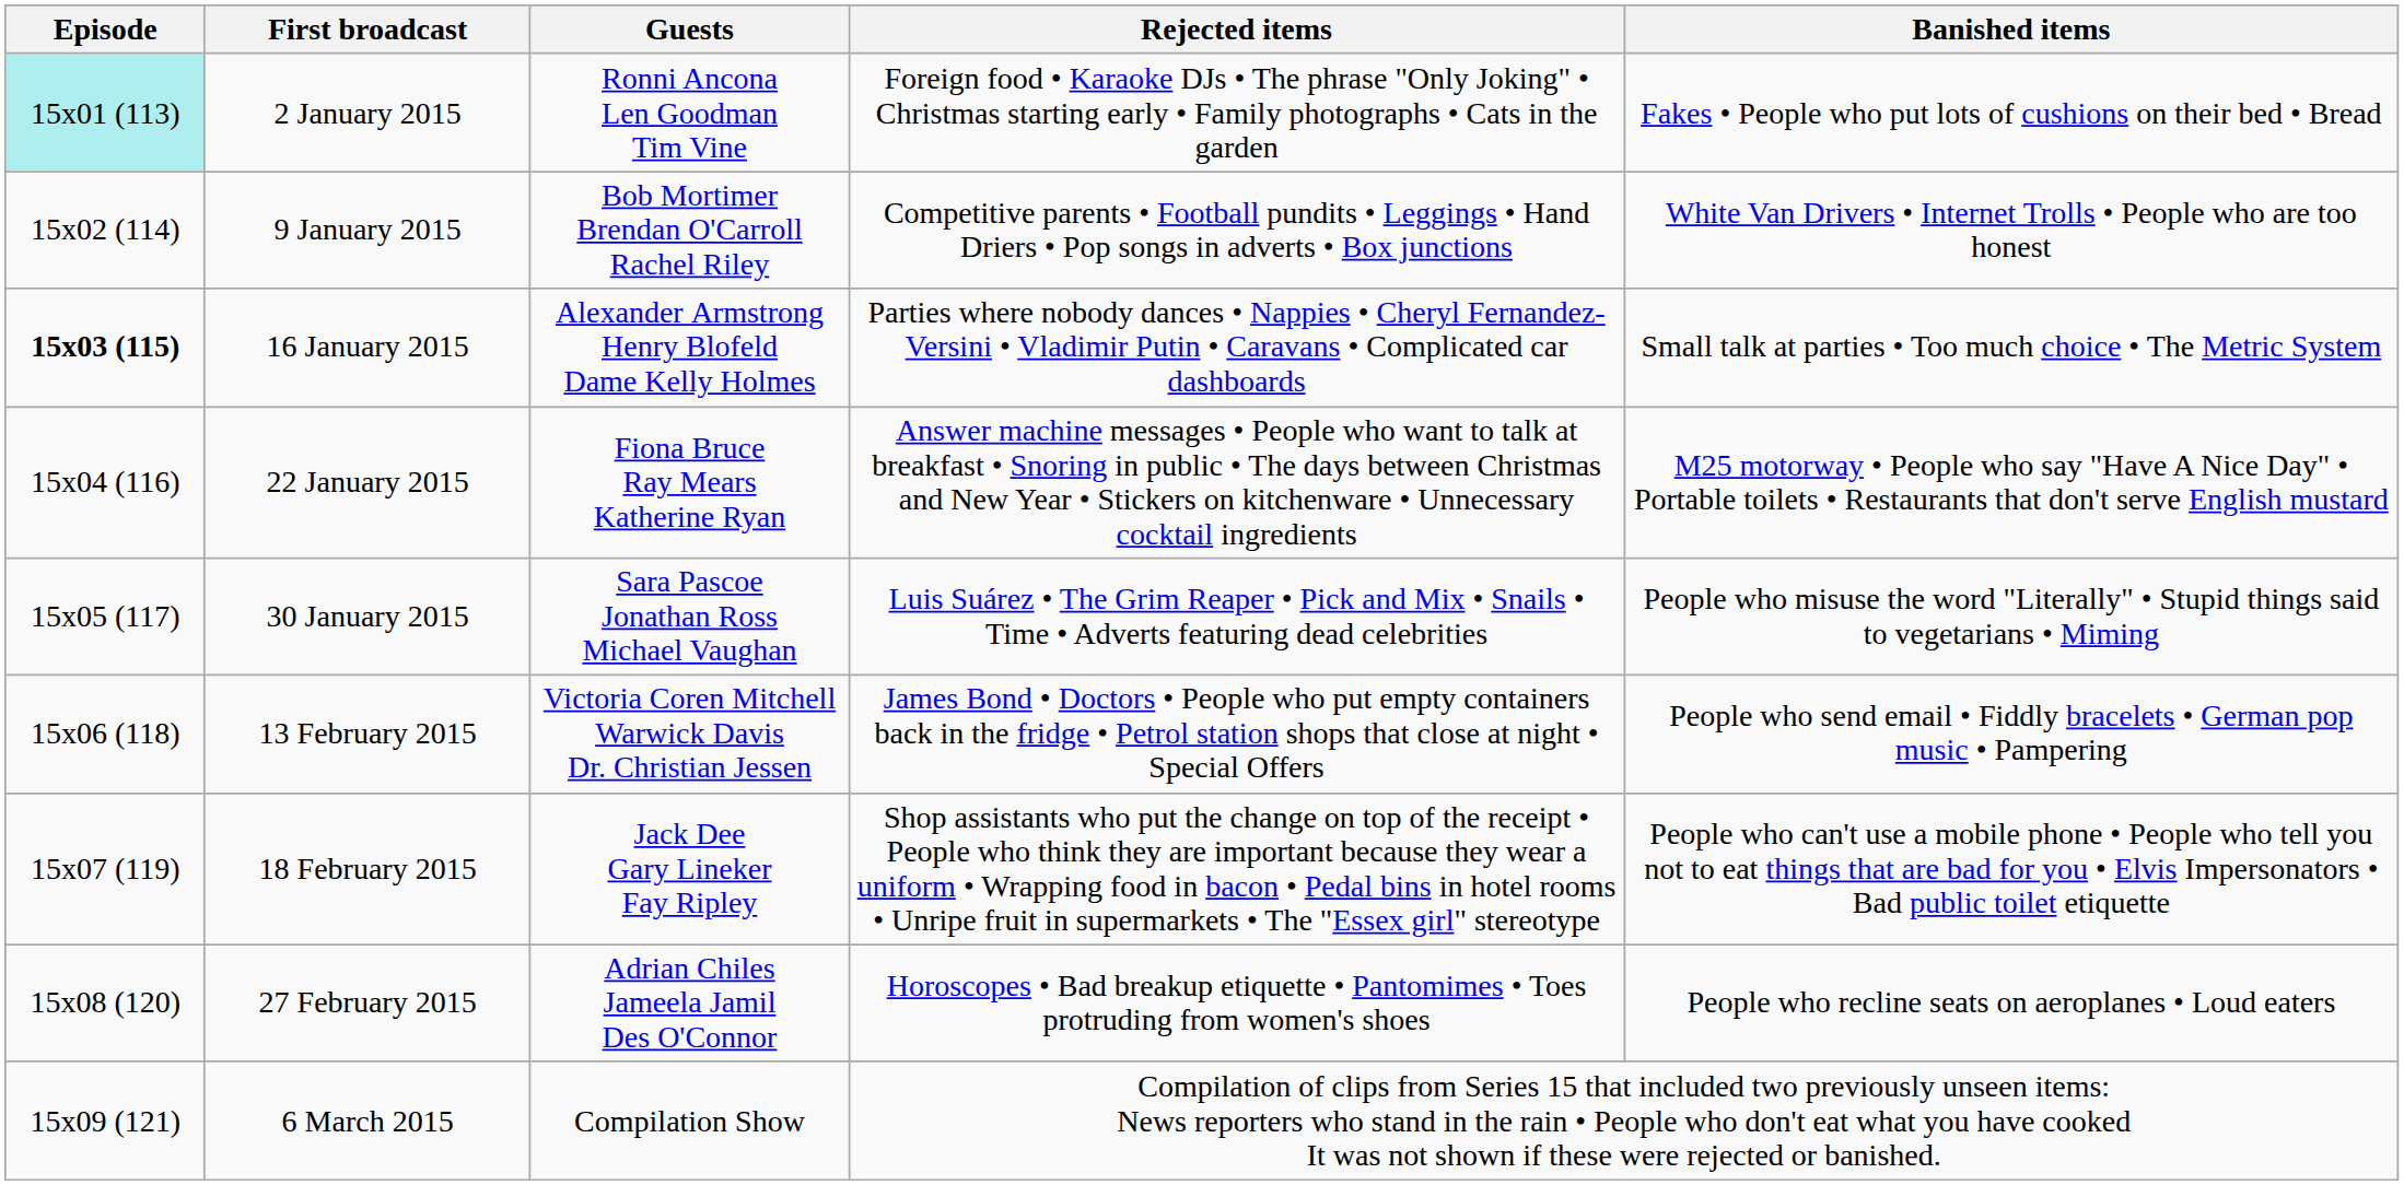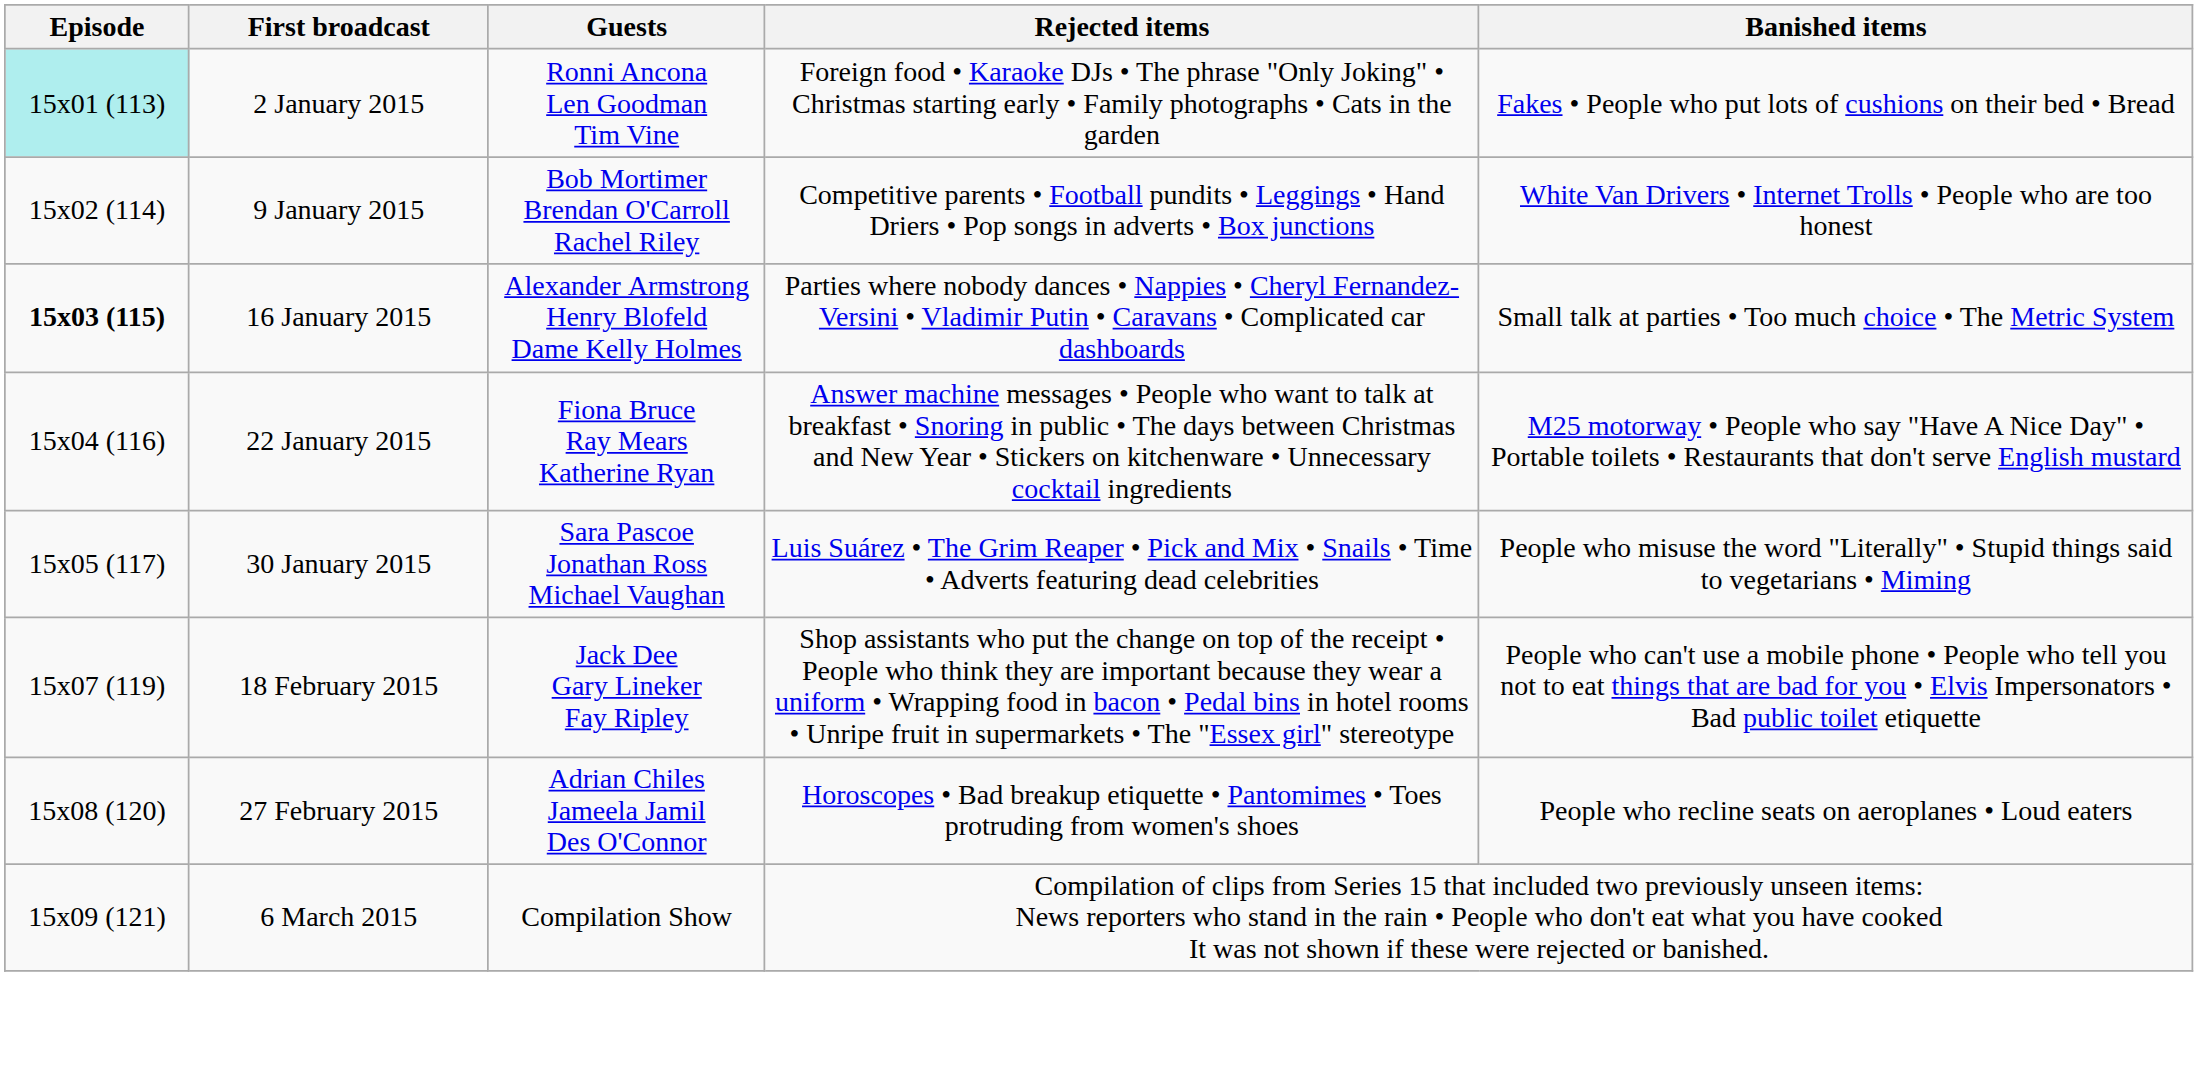- row: 15x06 (118) | 13 February 2015 | Victoria Coren Mitchell Warwick Davis Dr. Christian Jessen | James Bond • Doctors • People who put empty containers back in the fridge • Petrol station shops that close at night • Special Offers | People who send email • Fiddly bracelets • German pop music • Pampering
